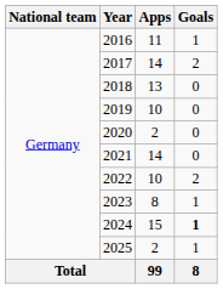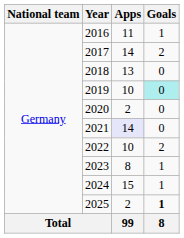2019 | Goals: no background -> paleturquoise background
2021 | Apps: no background -> lavender background
2024 | Goals: bold -> normal
2025 | Goals: normal -> bold
